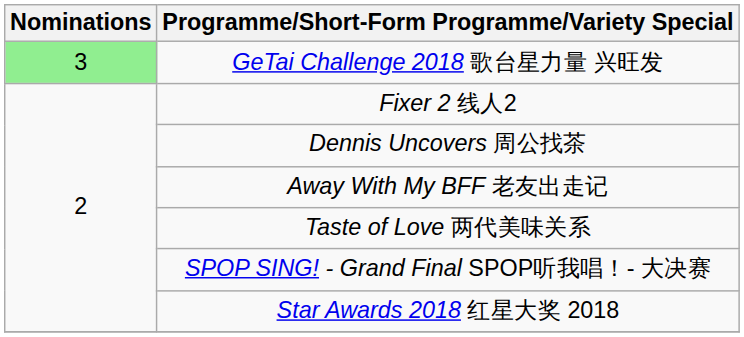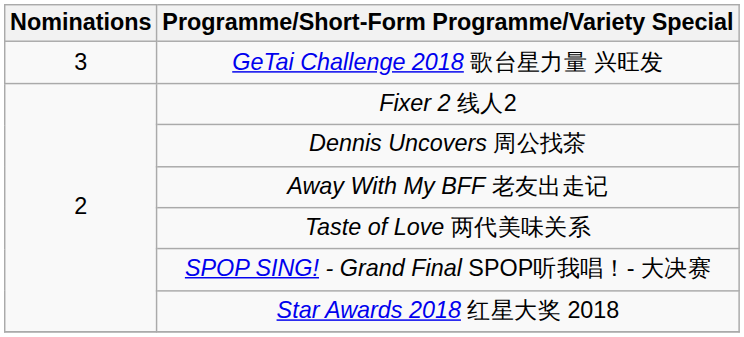GeTai Challenge 2018 歌台星力量 兴旺发 | Nominations: lightgreen background -> no background
